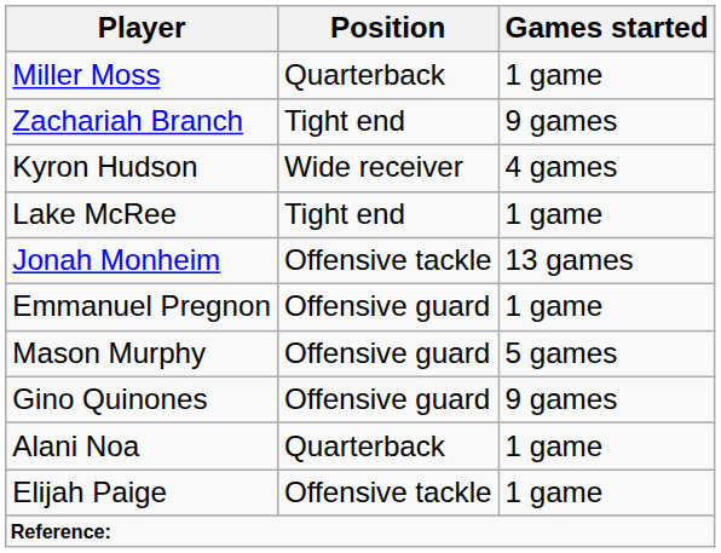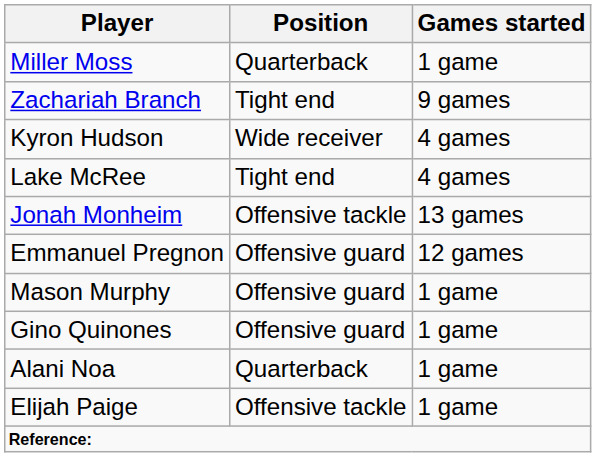Lake McRee | Games started: 1 game -> 4 games
Emmanuel Pregnon | Games started: 1 game -> 12 games
Mason Murphy | Games started: 5 games -> 1 game
Gino Quinones | Games started: 9 games -> 1 game
